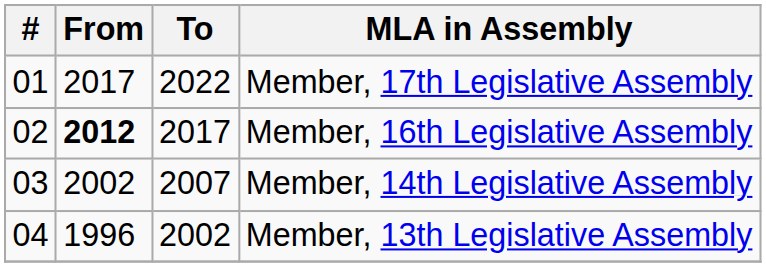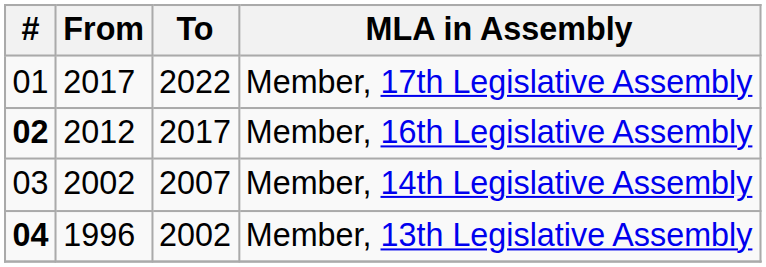Member, 16th Legislative Assembly | #: normal -> bold
Member, 16th Legislative Assembly | From: bold -> normal
Member, 13th Legislative Assembly | #: normal -> bold
